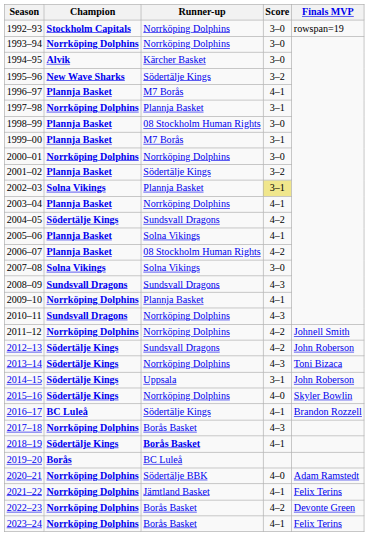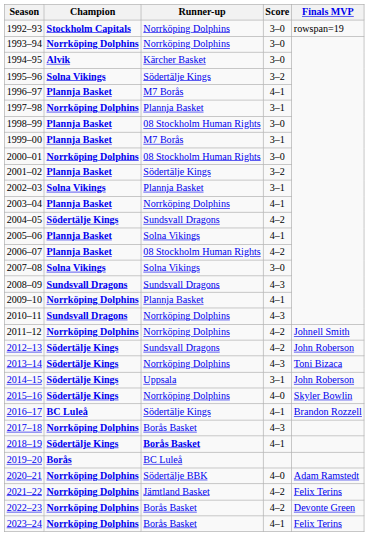1995–96 | Champion: New Wave Sharks -> Solna Vikings
2000–01 | Runner-up: Norrköping Dolphins -> 08 Stockholm Human Rights
2002–03 | Score: khaki background -> no background
2021–22 | Score: 4–1 -> 4–2
